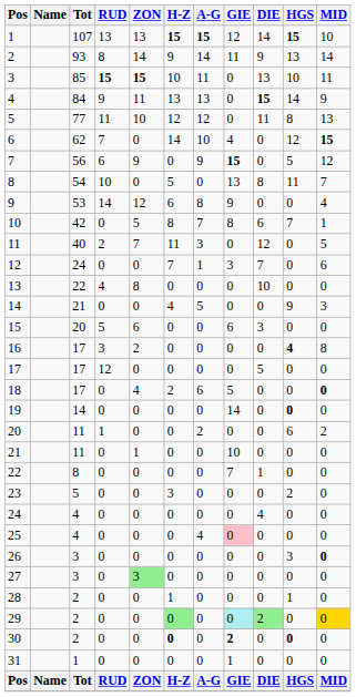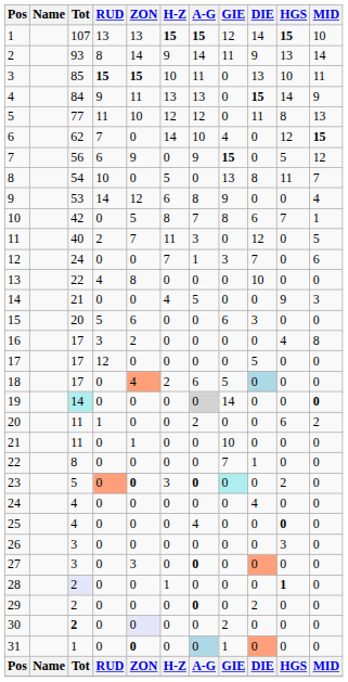16 | HGS: bold -> normal
18 | ZON: no background -> lightsalmon background
18 | DIE: no background -> lightblue background
18 | MID: bold -> normal
19 | Tot: no background -> paleturquoise background
19 | A-G: no background -> lightgrey background
19 | HGS: bold -> normal
19 | MID: normal -> bold
23 | RUD: no background -> lightsalmon background
23 | ZON: normal -> bold
23 | A-G: normal -> bold
23 | GIE: no background -> paleturquoise background
25 | GIE: pink background -> no background
25 | HGS: normal -> bold
26 | MID: bold -> normal
27 | ZON: lightgreen background -> no background
27 | A-G: normal -> bold
27 | DIE: no background -> lightsalmon background
28 | Tot: no background -> lavender background
28 | HGS: normal -> bold
29 | H-Z: lightgreen background -> no background
29 | A-G: normal -> bold
29 | GIE: paleturquoise background -> no background
29 | DIE: lightgreen background -> no background
29 | MID: gold background -> no background
30 | Tot: normal -> bold
30 | ZON: no background -> lavender background
30 | H-Z: bold -> normal
30 | GIE: bold -> normal
30 | HGS: bold -> normal
31 | ZON: normal -> bold
31 | A-G: no background -> lightblue background
31 | DIE: no background -> lightsalmon background
